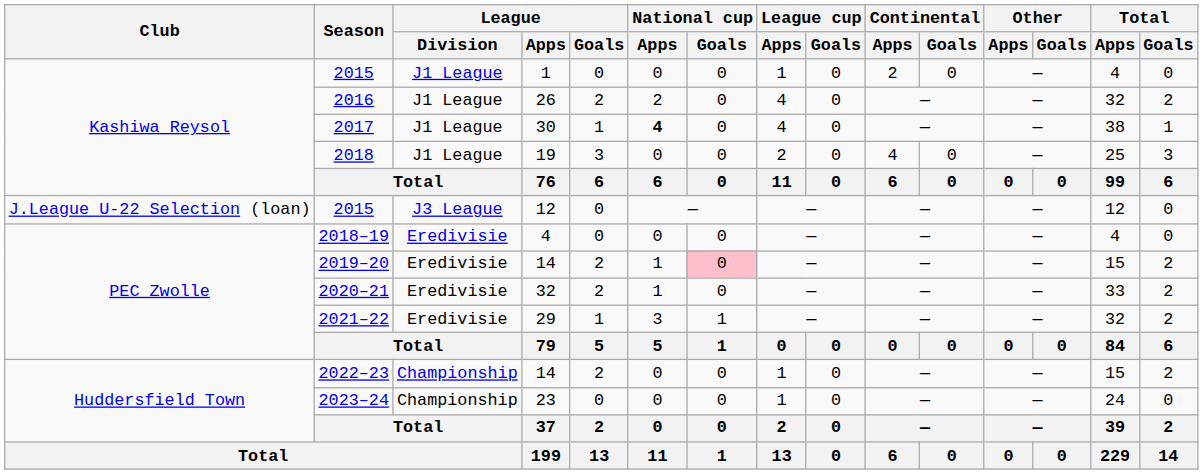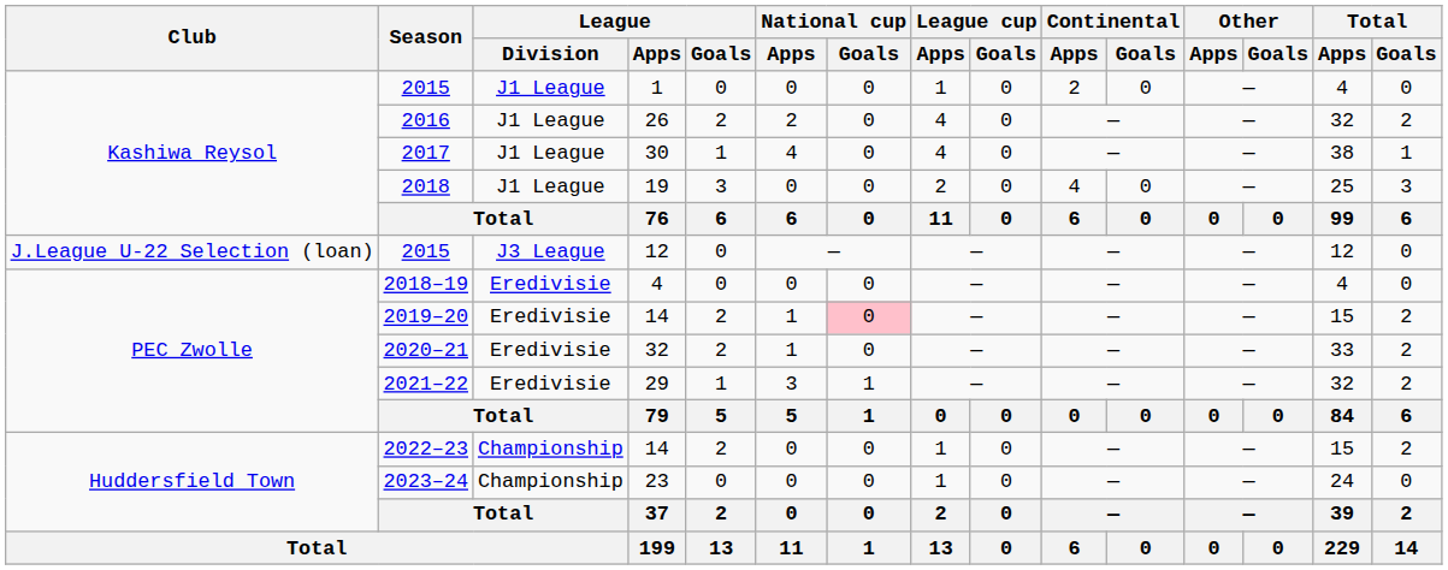2017 | National cup / Apps: bold -> normal
